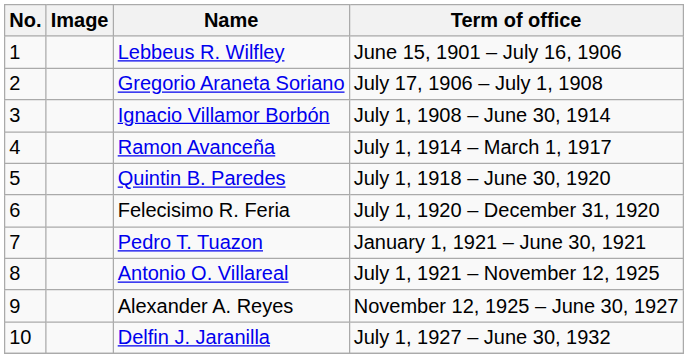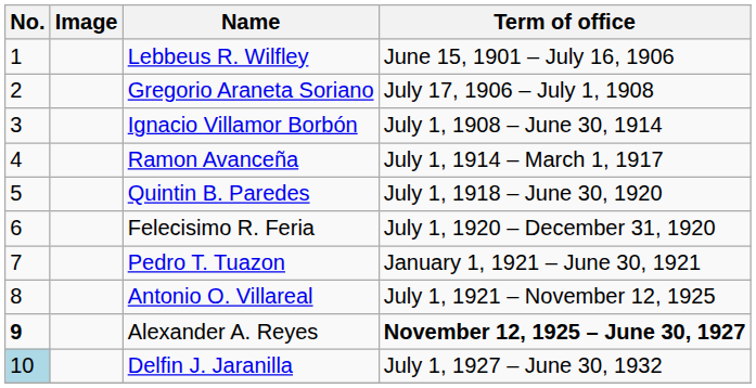Alexander A. Reyes | No.: normal -> bold
Alexander A. Reyes | Term of office: normal -> bold
Delfin J. Jaranilla | No.: no background -> lightblue background
